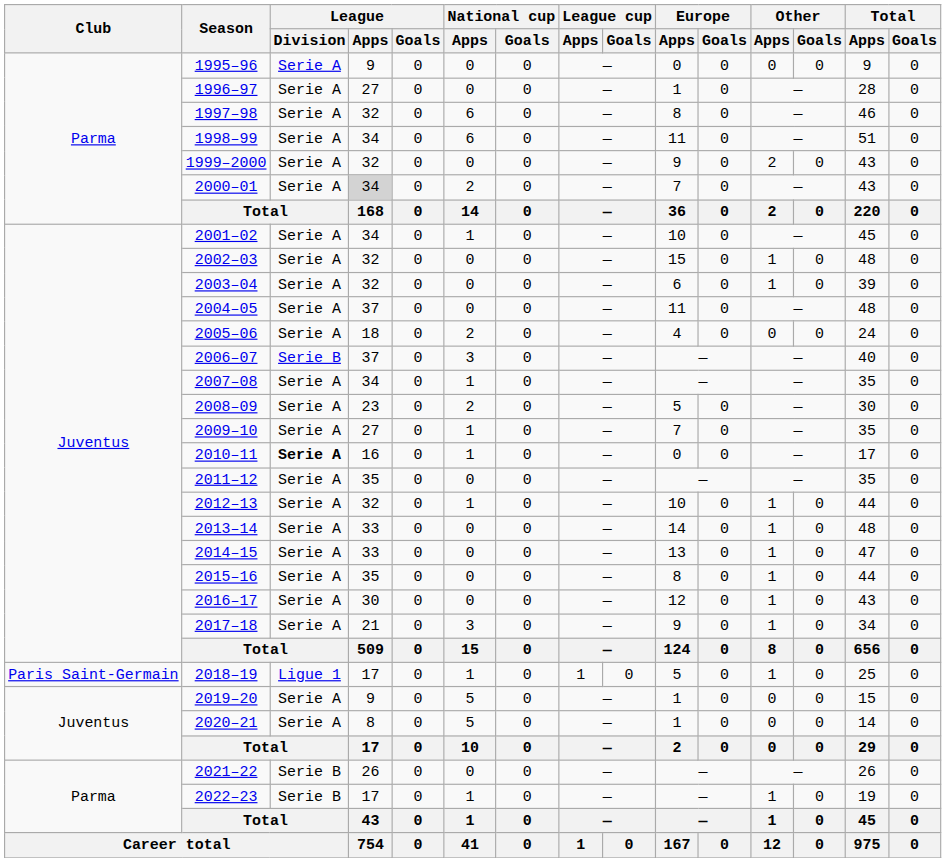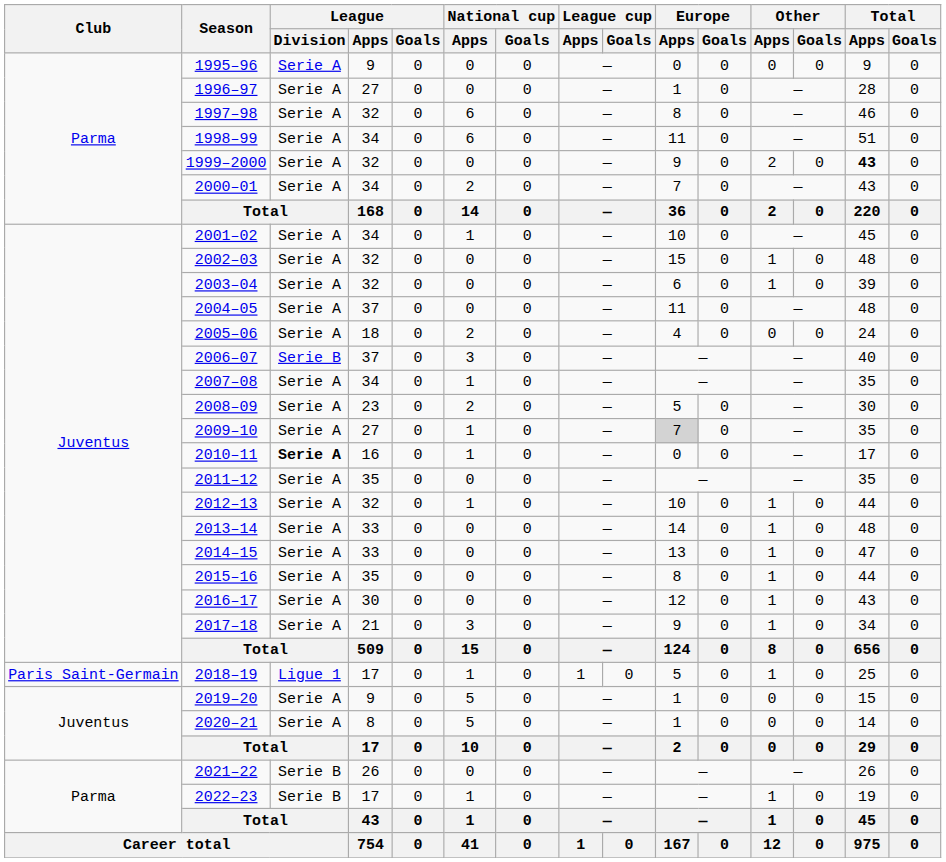1999–2000 | Total / Apps: normal -> bold
2000–01 | League / Apps: lightgrey background -> no background
2009–10 | Europe / Apps: no background -> lightgrey background
